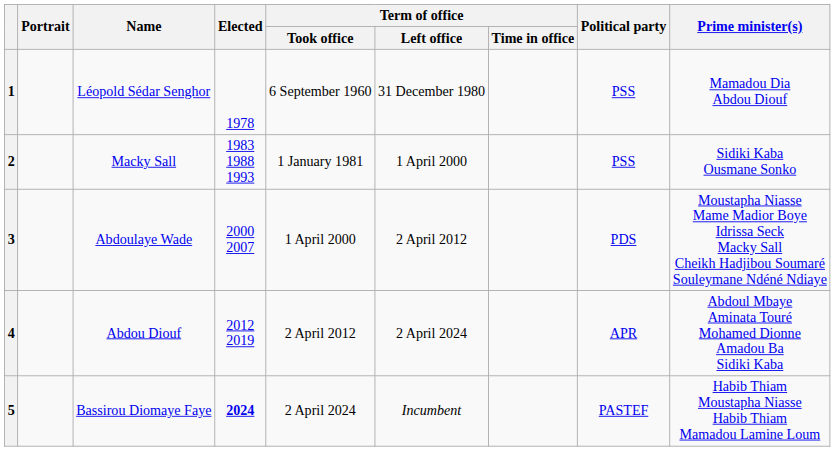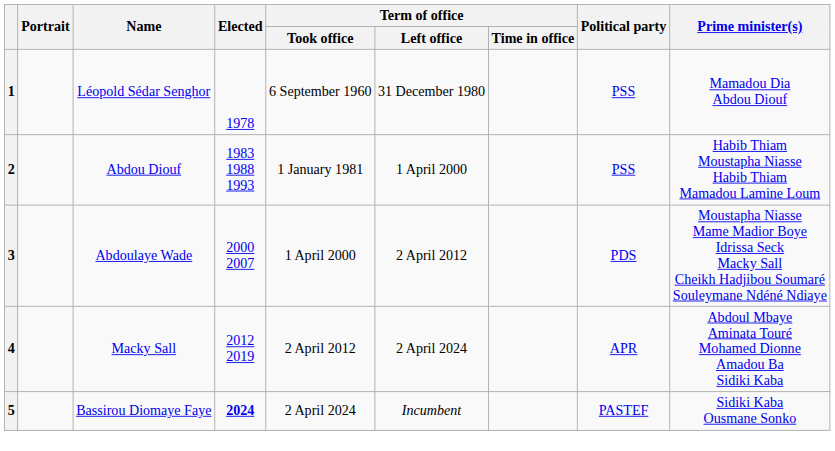2 | Name: Macky Sall -> Abdou Diouf
2 | Prime minister(s): Sidiki Kaba Ousmane Sonko -> Habib Thiam Moustapha Niasse Habib Thiam Mamadou Lamine Loum
4 | Name: Abdou Diouf -> Macky Sall
5 | Prime minister(s): Habib Thiam Moustapha Niasse Habib Thiam Mamadou Lamine Loum -> Sidiki Kaba Ousmane Sonko
